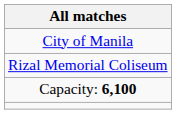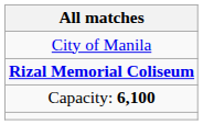row 3 | column 1: normal -> bold
